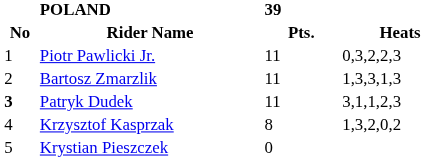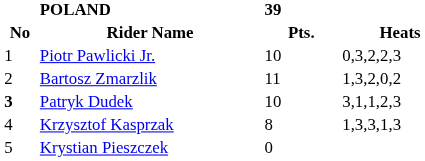Piotr Pawlicki Jr. | 39 / Pts.: 11 -> 10
Bartosz Zmarzlik | Heats: 1,3,3,1,3 -> 1,3,2,0,2
Patryk Dudek | 39 / Pts.: 11 -> 10
Krzysztof Kasprzak | Heats: 1,3,2,0,2 -> 1,3,3,1,3
